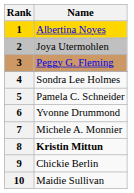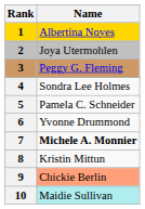Michele A. Monnier | Name: normal -> bold
Kristin Mittun | Name: bold -> normal
Chickie Berlin | Name: no background -> lightsalmon background
Maidie Sullivan | Name: no background -> paleturquoise background
